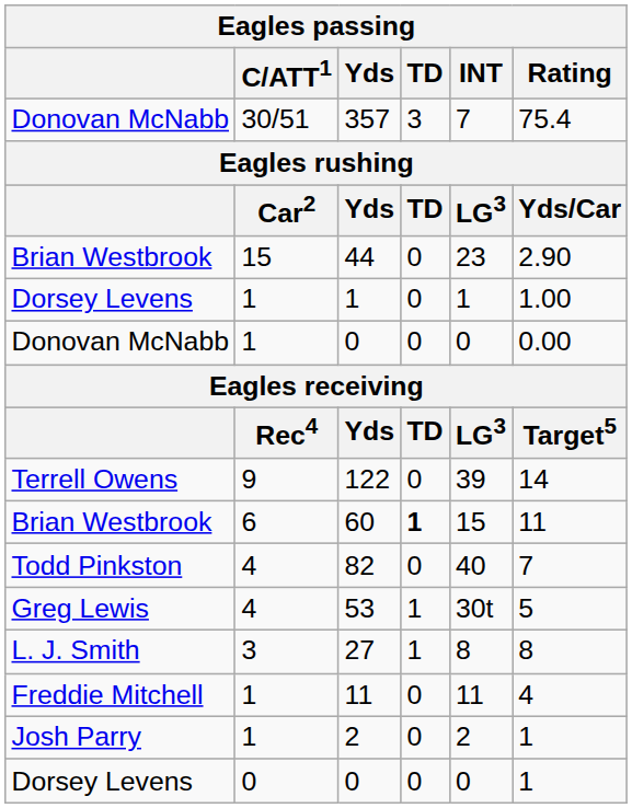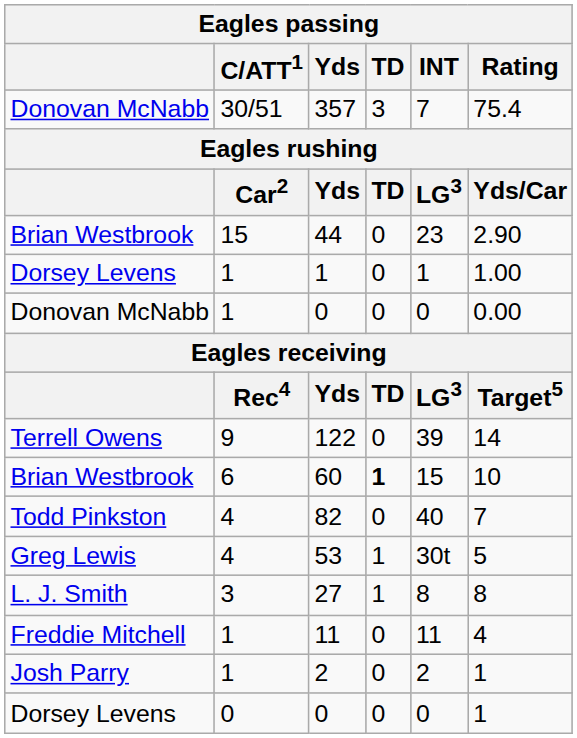60 | Rating: 11 -> 10
